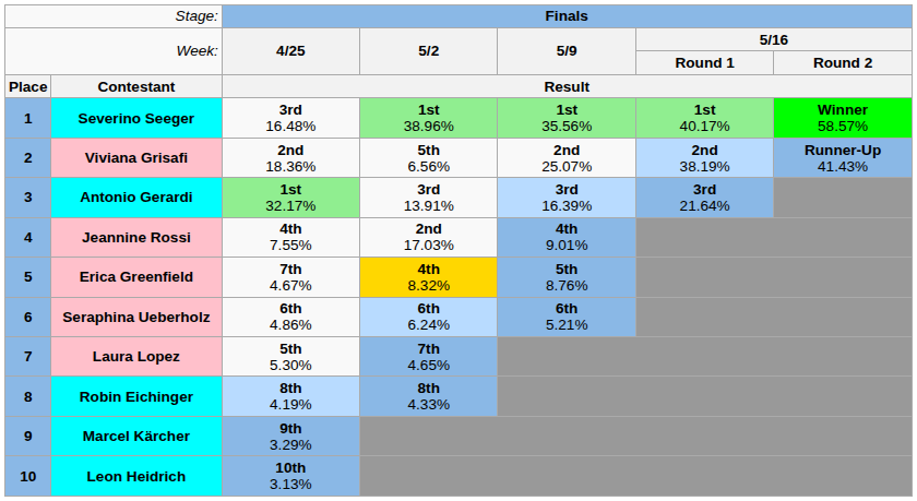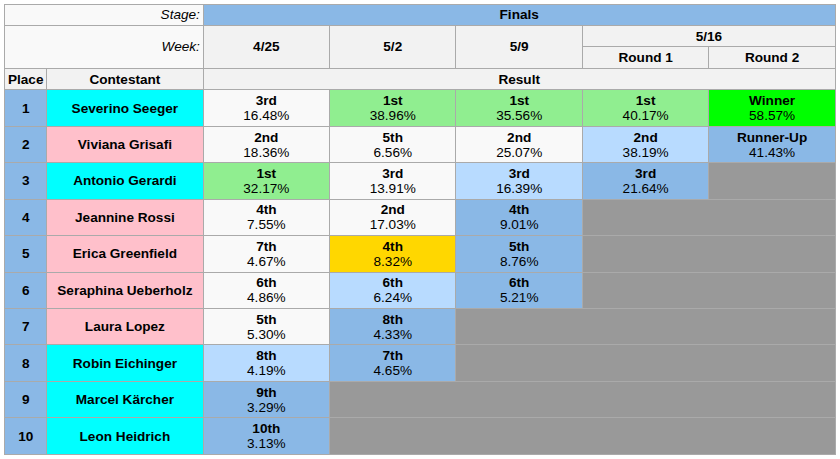Laura Lopez | column 4: 7th 4.65% -> 8th 4.33%
Robin Eichinger | column 4: 8th 4.33% -> 7th 4.65%
